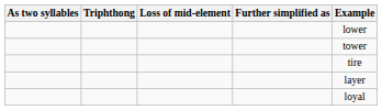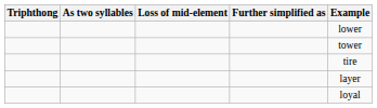columns swapped: As two syllables <-> Triphthong
